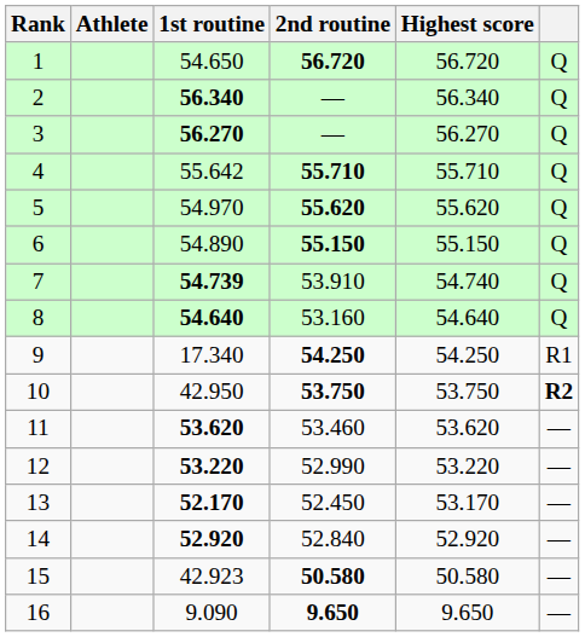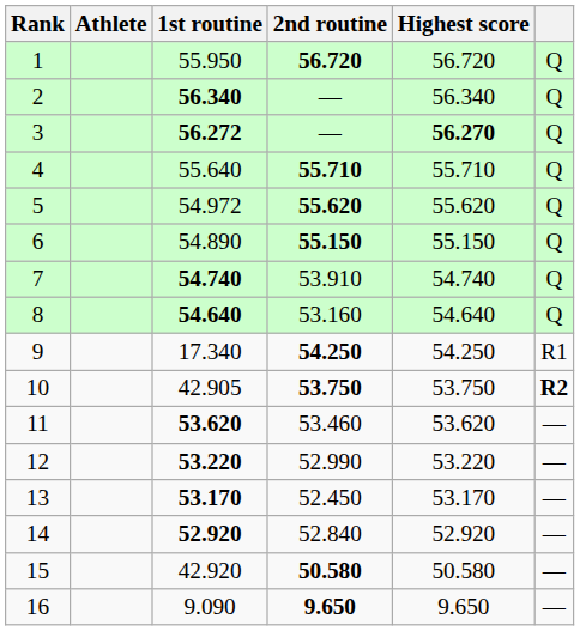1 | 1st routine: 54.650 -> 55.950
3 | 1st routine: 56.270 -> 56.272
3 | Highest score: normal -> bold
4 | 1st routine: 55.642 -> 55.640
5 | 1st routine: 54.970 -> 54.972
7 | 1st routine: 54.739 -> 54.740
10 | 1st routine: 42.950 -> 42.905
13 | 1st routine: 52.170 -> 53.170
15 | 1st routine: 42.923 -> 42.920
